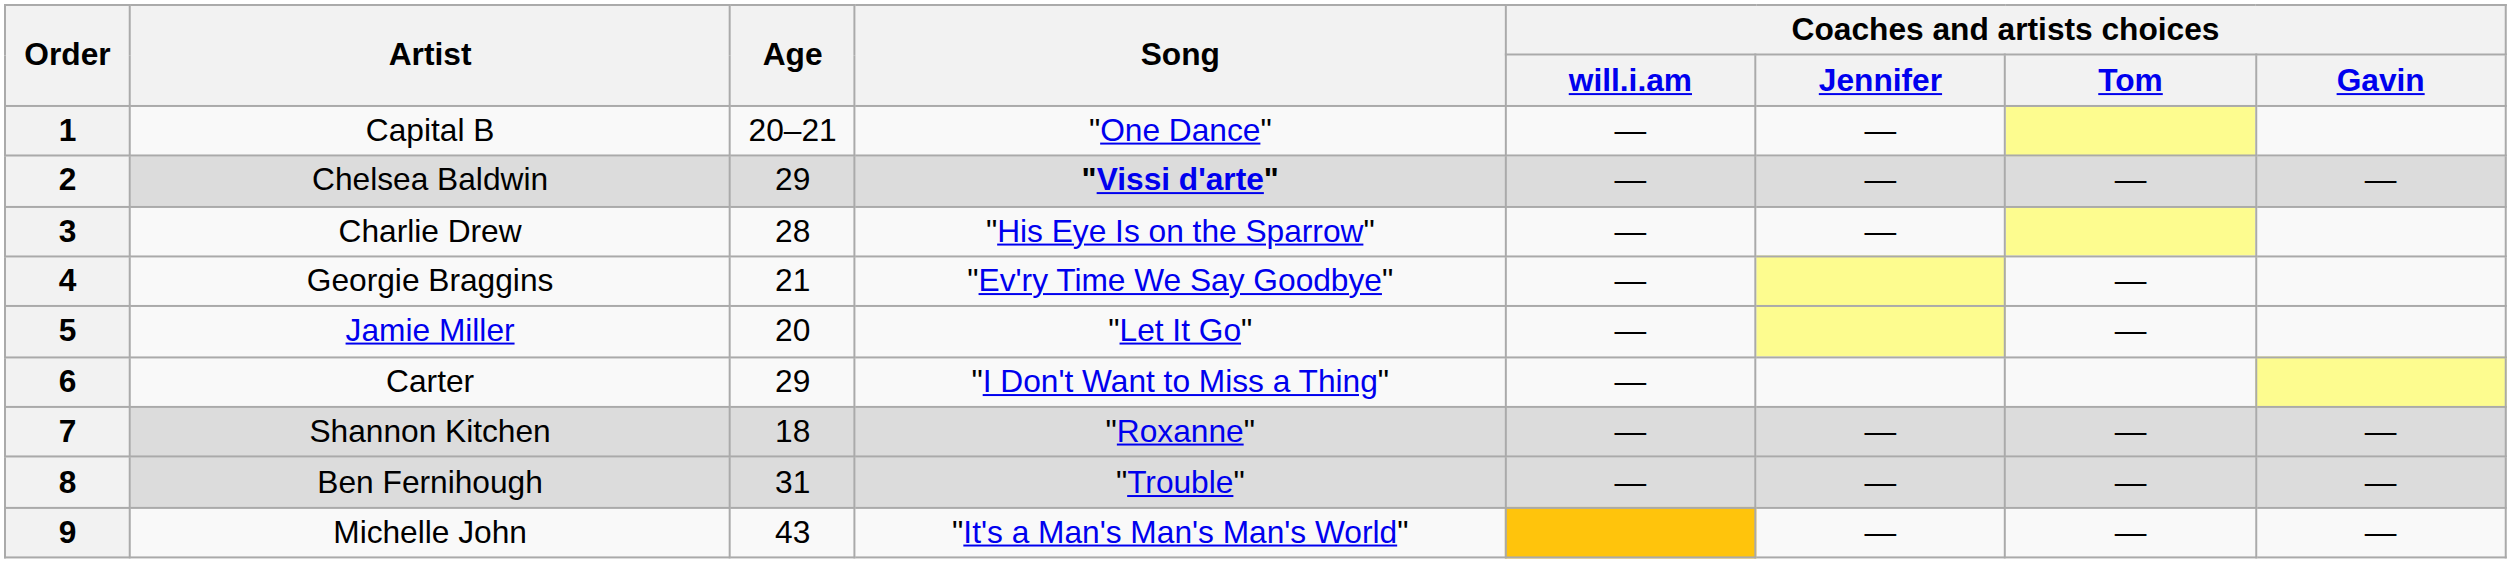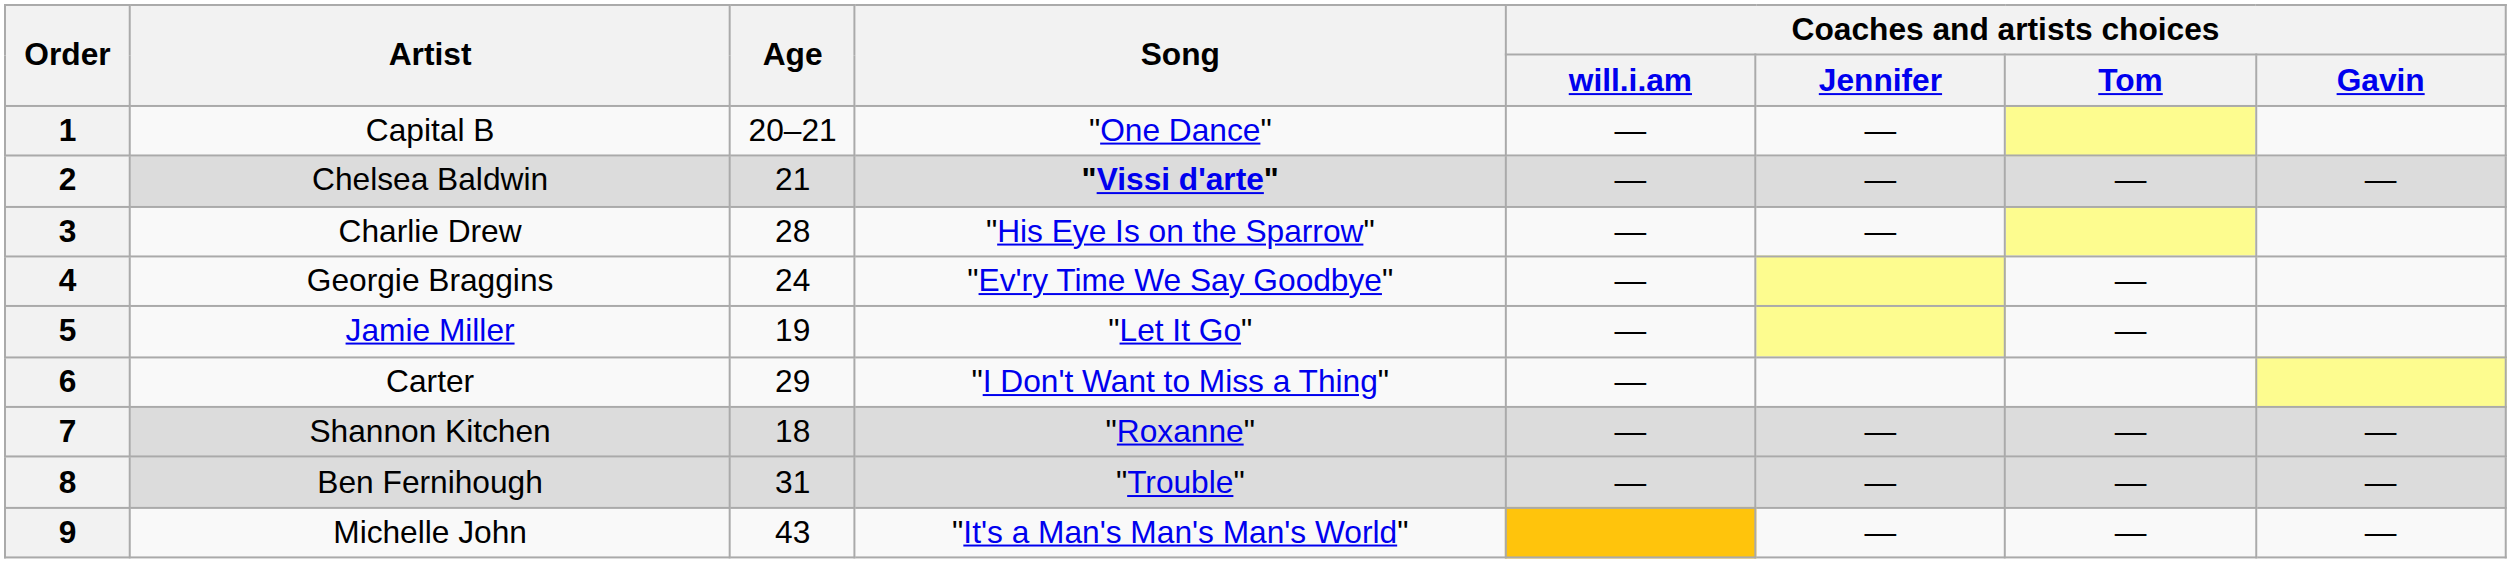2 | Age: 29 -> 21
4 | Age: 21 -> 24
5 | Age: 20 -> 19
